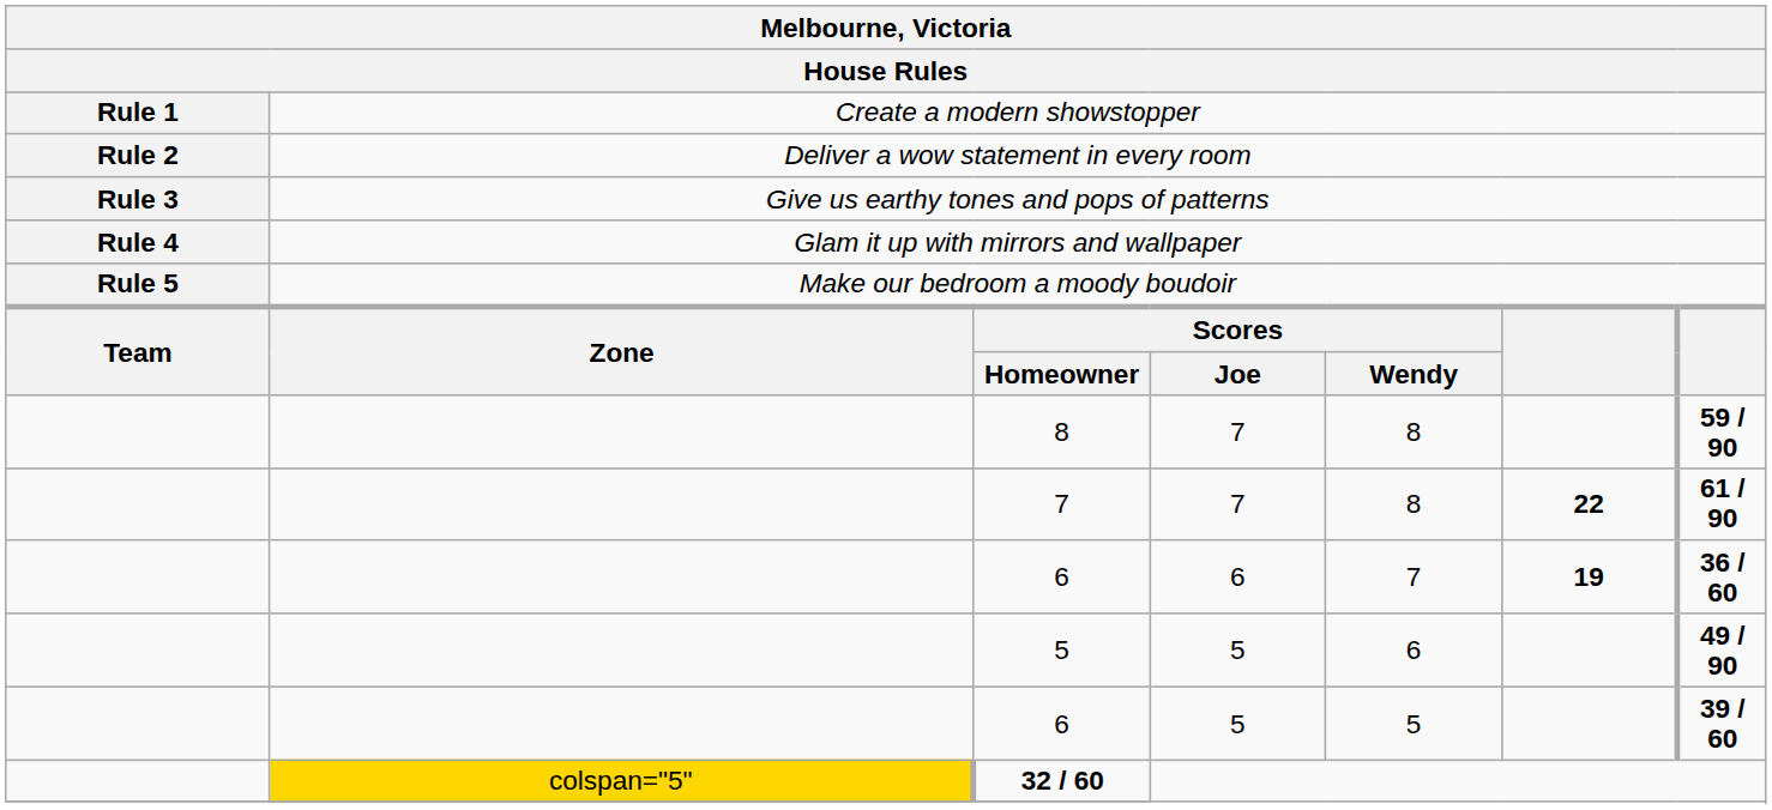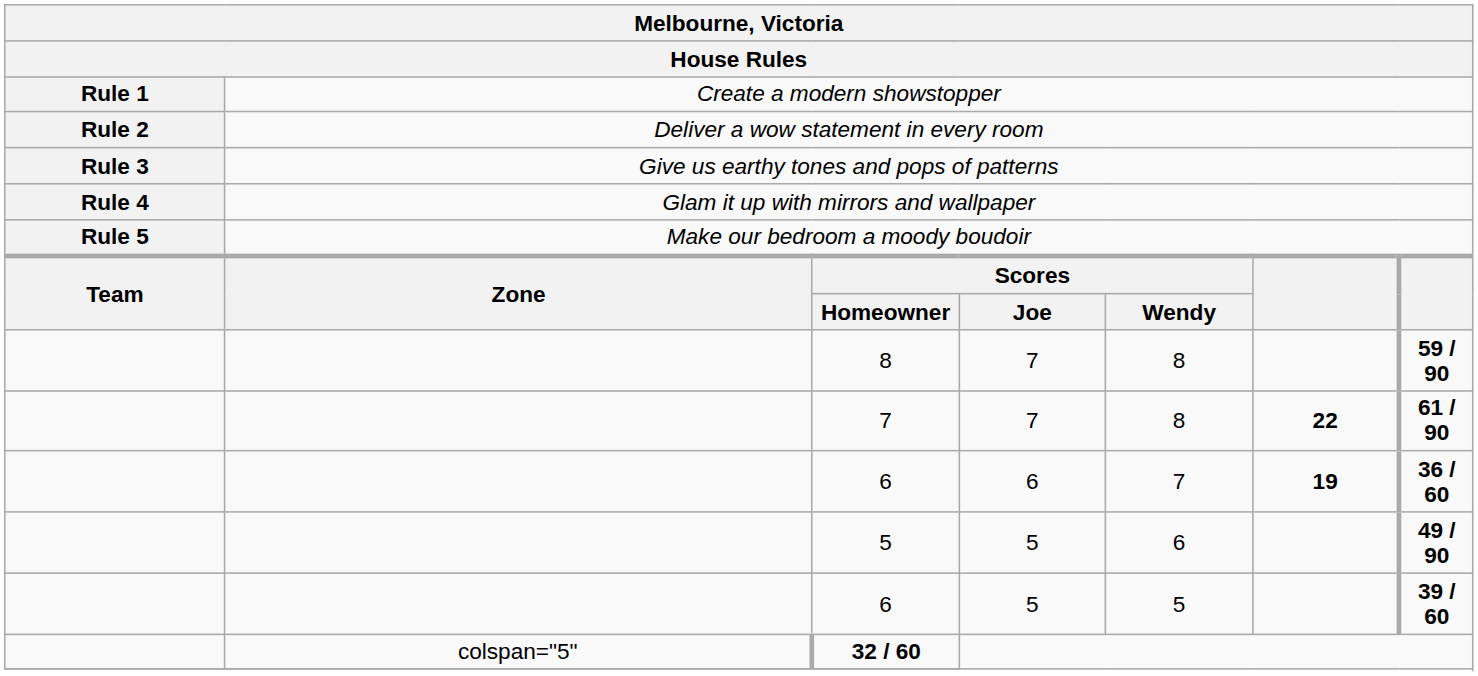32 / 60 | column 2: gold background -> no background
